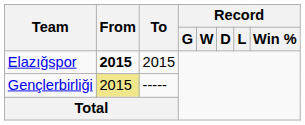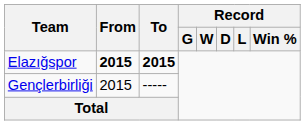Elazığspor | To: normal -> bold
Gençlerbirliği | From: khaki background -> no background
